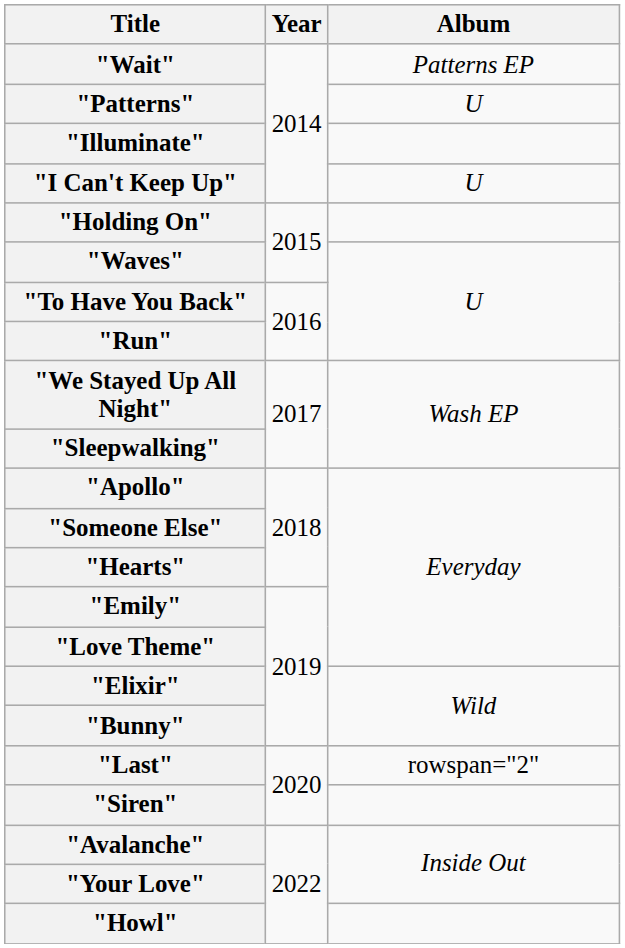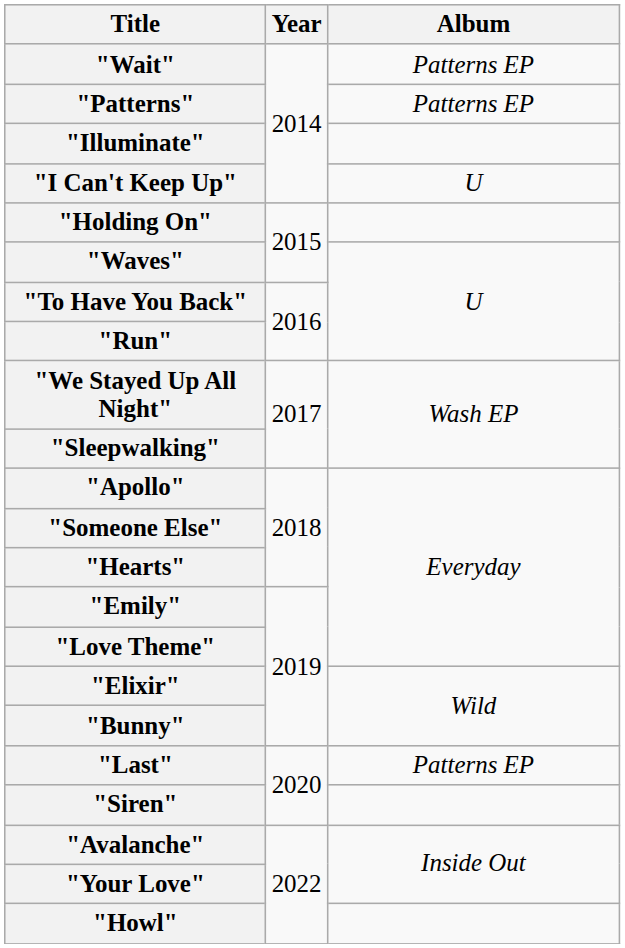"Patterns" | Album: U -> Patterns EP
"Last" | Album: rowspan="2" -> Patterns EP
